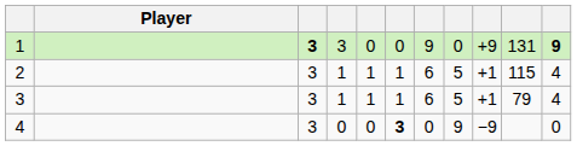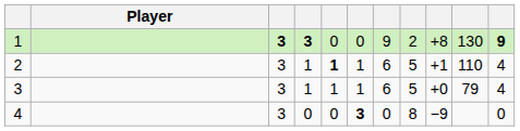row 2 | column 4: normal -> bold
row 2 | column 8: 0 -> 2
row 2 | column 9: +9 -> +8
row 2 | column 10: 131 -> 130
row 3 | column 5: normal -> bold
row 3 | column 10: 115 -> 110
row 4 | column 9: +1 -> +0
row 5 | column 8: 9 -> 8
